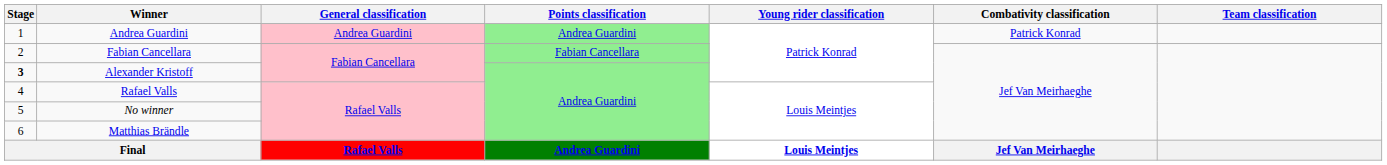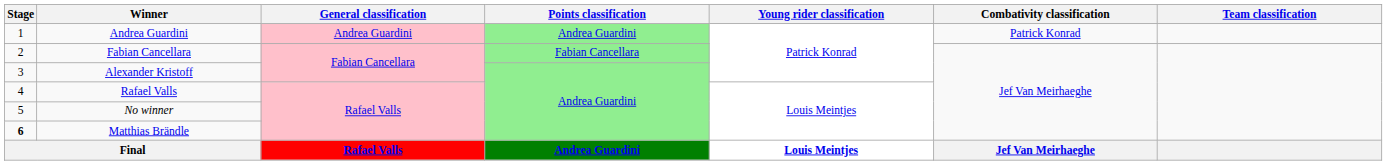Alexander Kristoff | Stage: bold -> normal
Matthias Brändle | Stage: normal -> bold
